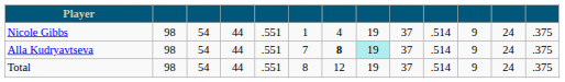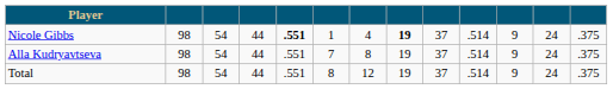Nicole Gibbs | column 5: normal -> bold
Nicole Gibbs | column 8: normal -> bold
Alla Kudryavtseva | column 7: bold -> normal
Alla Kudryavtseva | column 8: paleturquoise background -> no background
